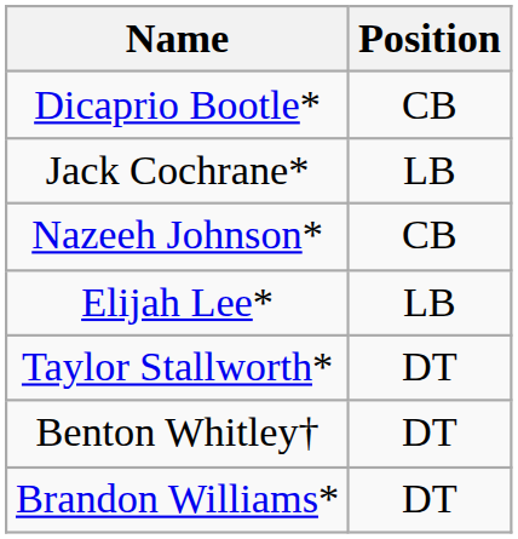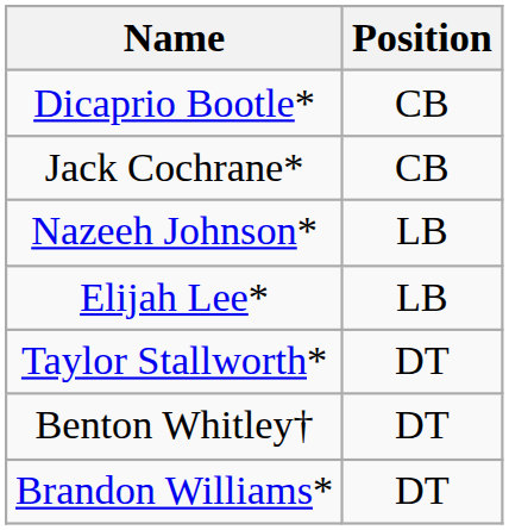Jack Cochrane* | Position: LB -> CB
Nazeeh Johnson* | Position: CB -> LB
